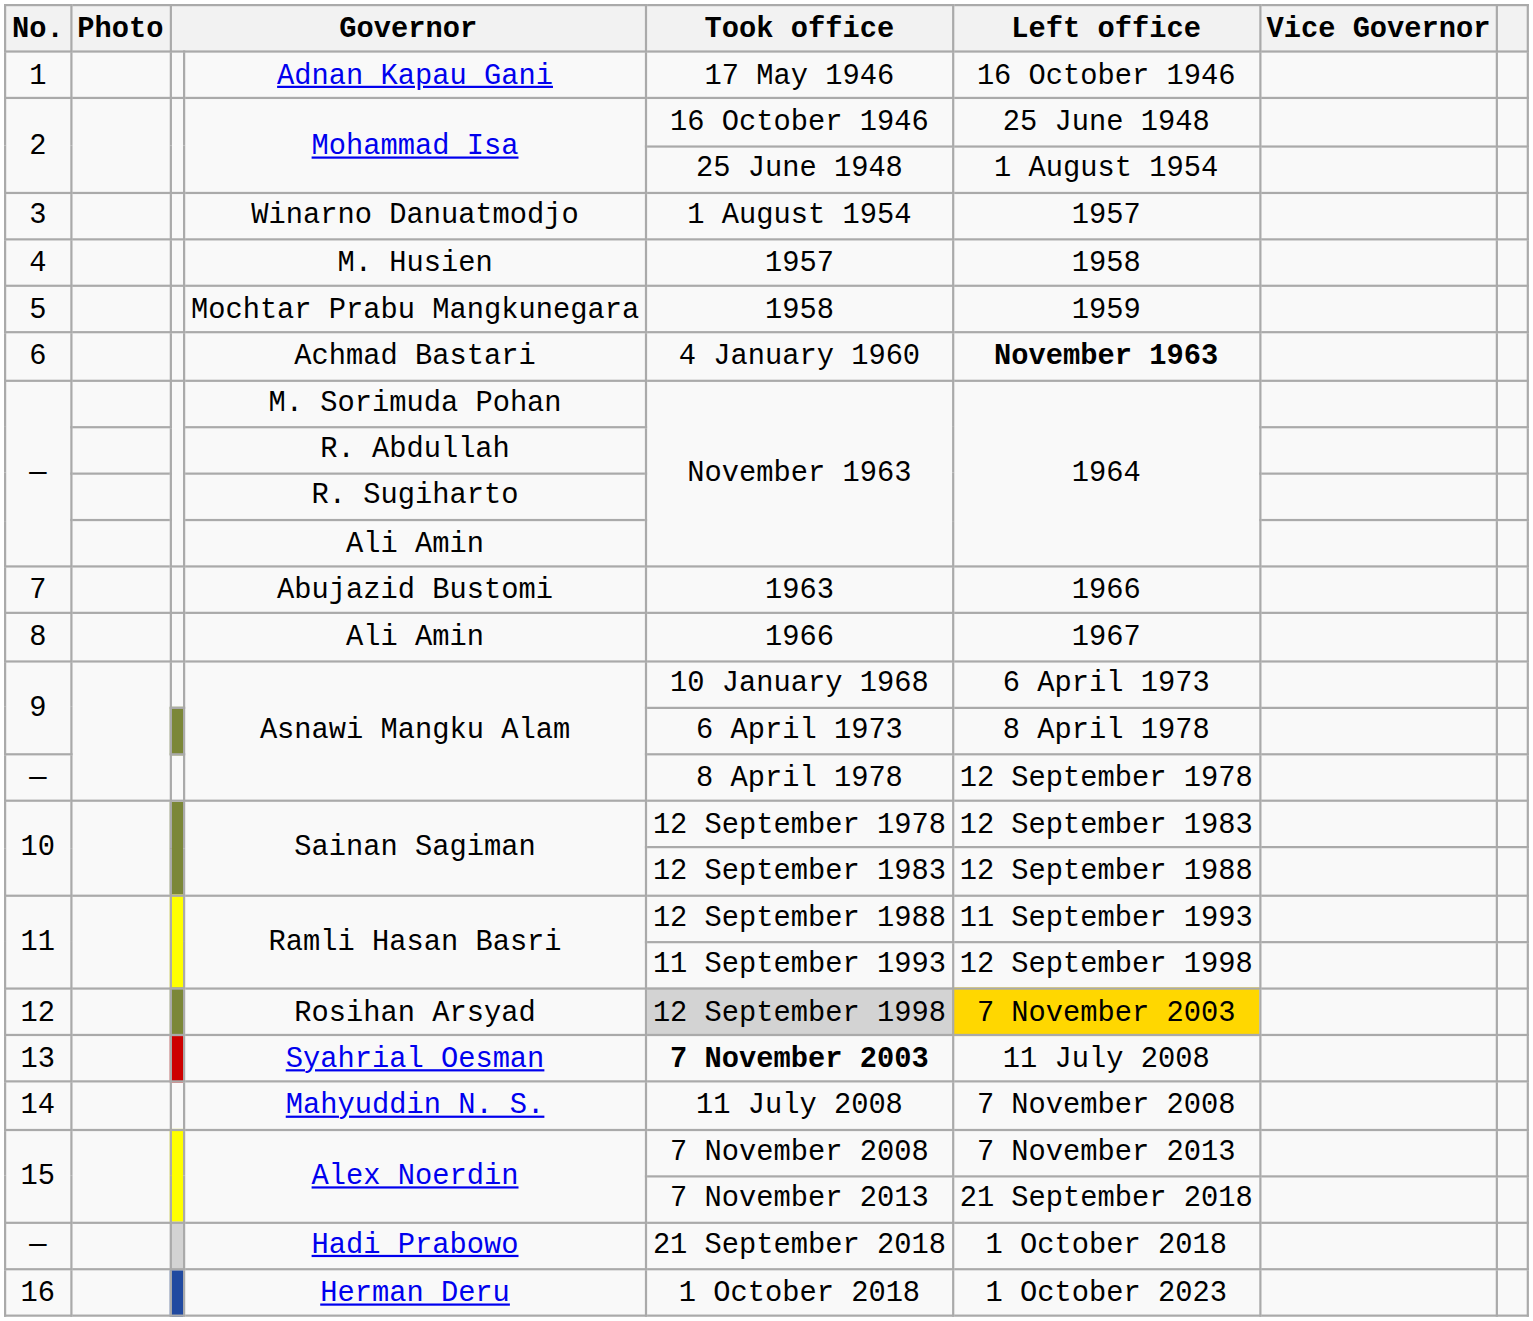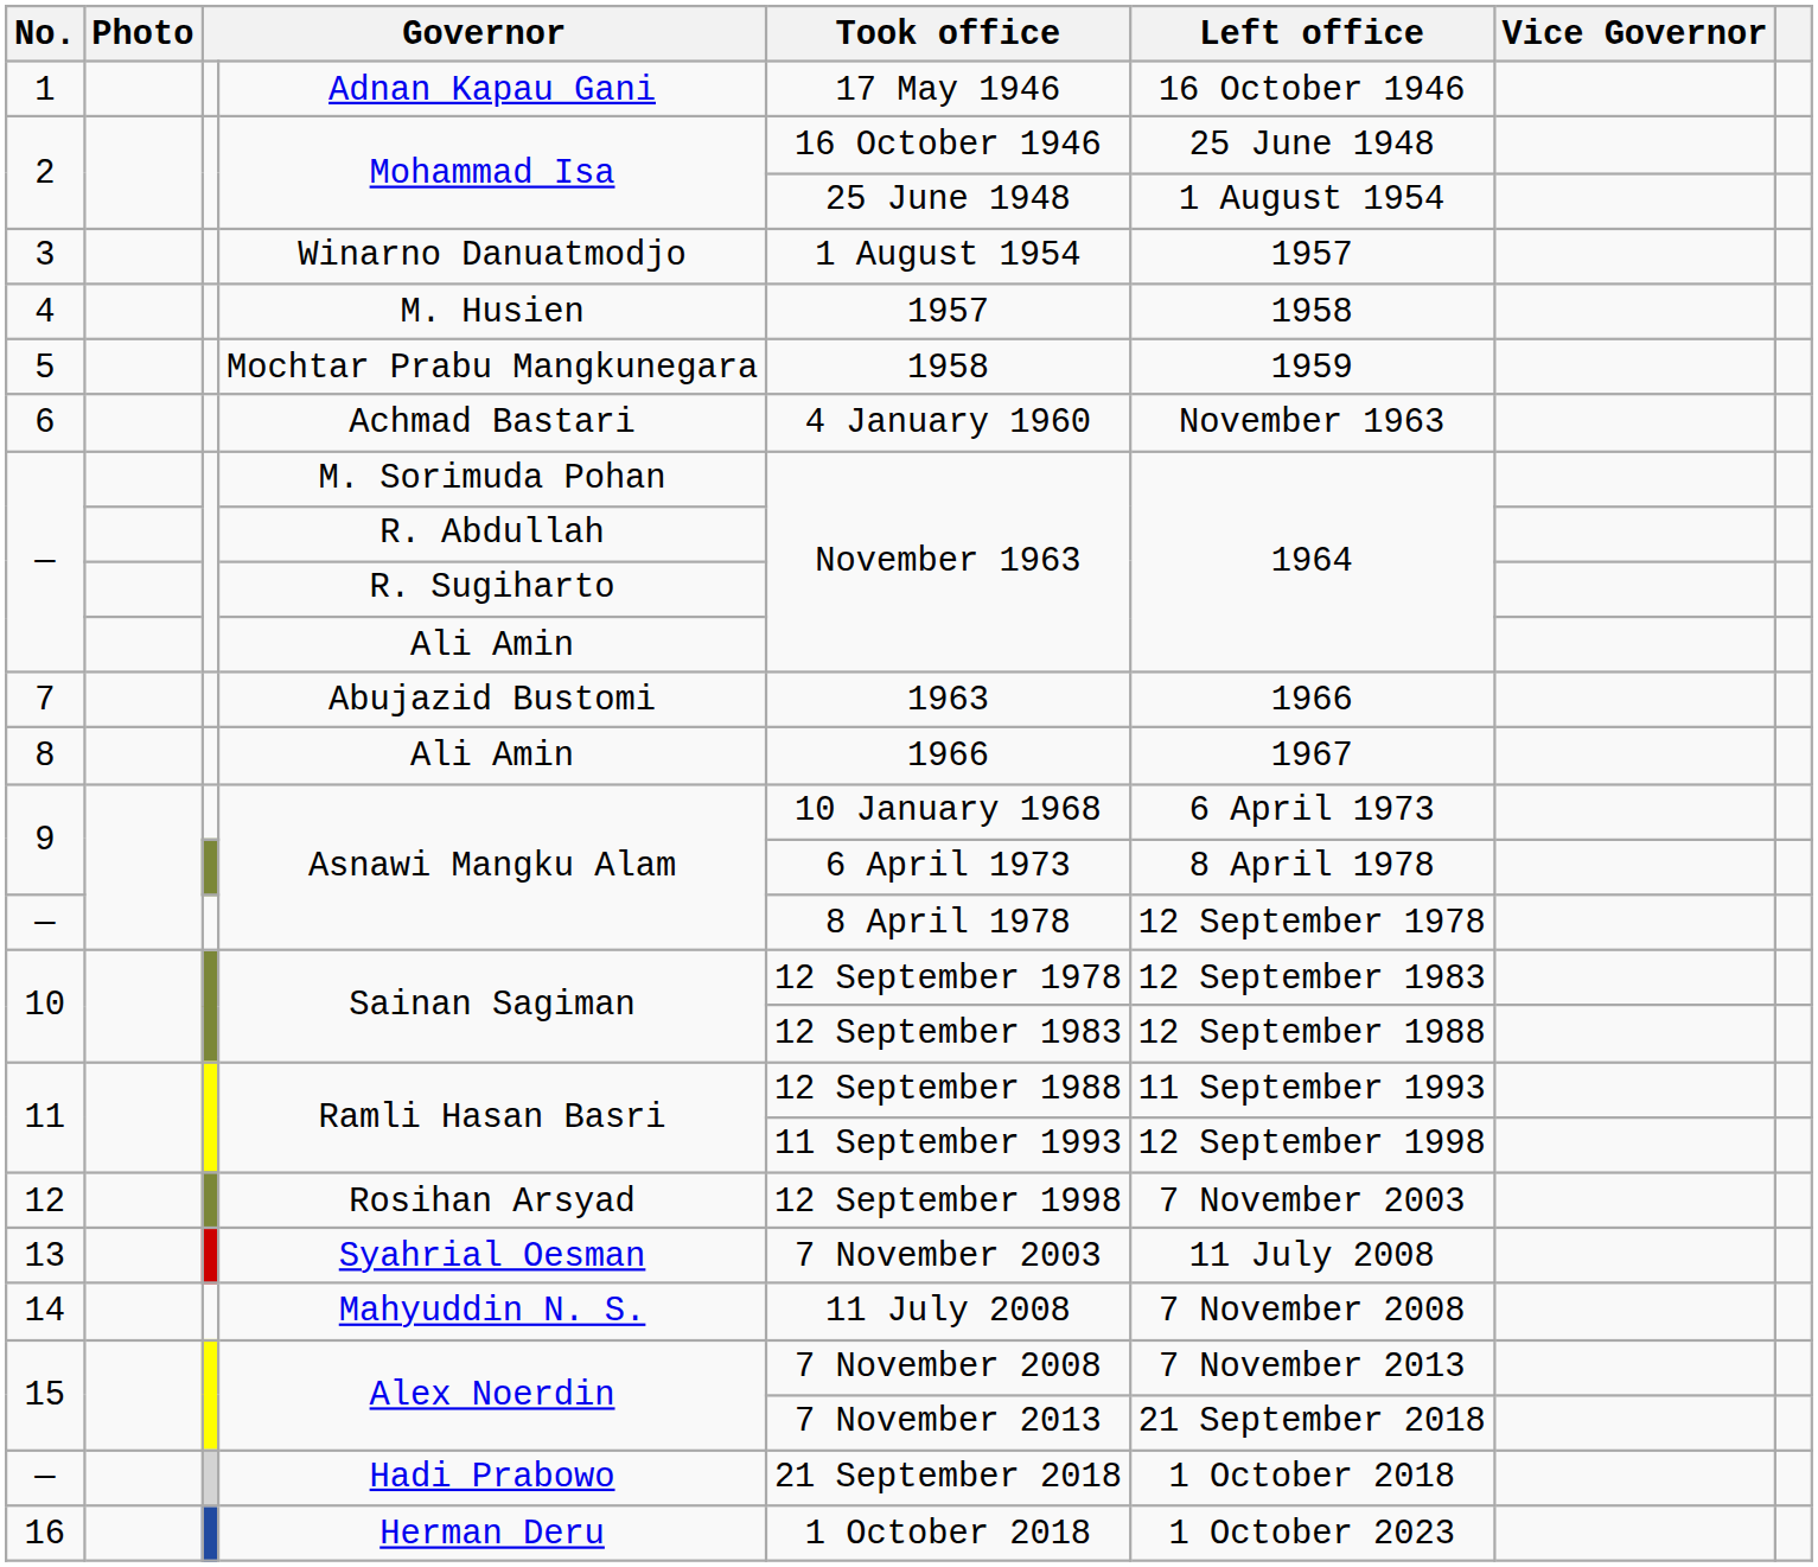Achmad Bastari | Left office: bold -> normal
Rosihan Arsyad | Took office: lightgrey background -> no background
Rosihan Arsyad | Left office: gold background -> no background
Syahrial Oesman | Took office: bold -> normal
